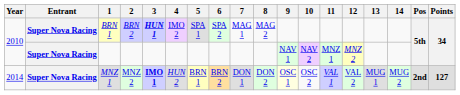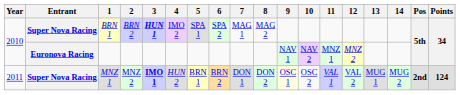row 3 | Entrant: Super Nova Racing -> Euronova Racing
row 4 | Year: 2014 -> 2011
row 4 | Points: 127 -> 124
